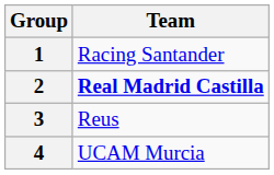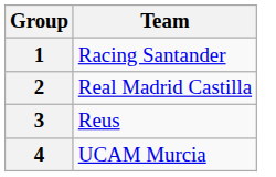2 | Team: bold -> normal
